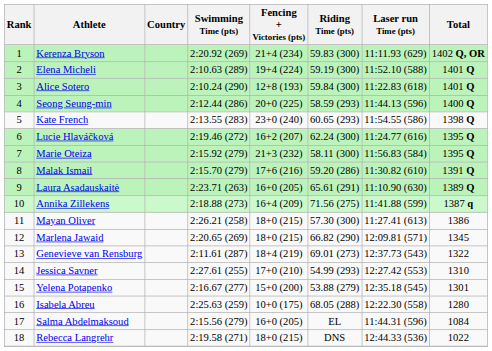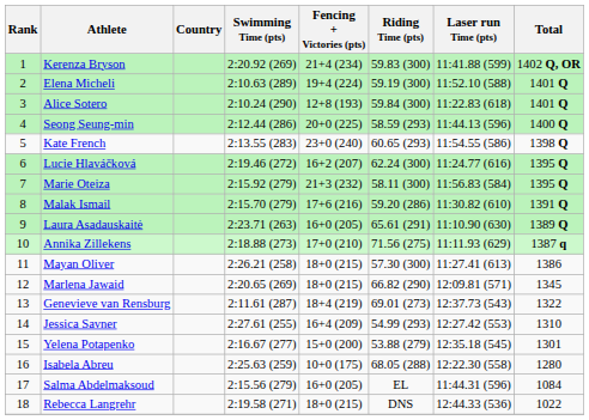Kerenza Bryson | Laser run Time (pts): 11:11.93 (629) -> 11:41.88 (599)
Annika Zillekens | Fencing + Victories (pts): 16+4 (209) -> 17+0 (210)
Annika Zillekens | Laser run Time (pts): 11:41.88 (599) -> 11:11.93 (629)
Jessica Savner | Fencing + Victories (pts): 17+0 (210) -> 16+4 (209)
